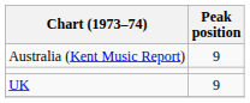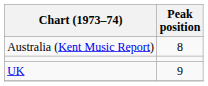row 2 | Peak position: 9 -> 8
